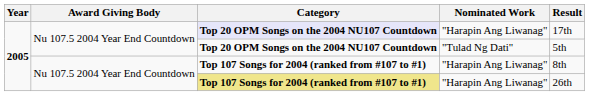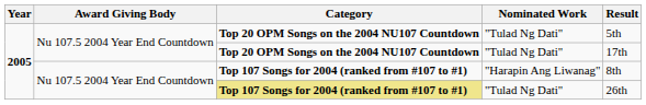row 2 | Category: lavender background -> no background
row 2 | Nominated Work: "Harapin Ang Liwanag" -> "Tulad Ng Dati"
row 2 | Result: 17th -> 5th
row 3 | Result: 5th -> 17th
row 5 | Nominated Work: "Harapin Ang Liwanag" -> "Tulad Ng Dati"
